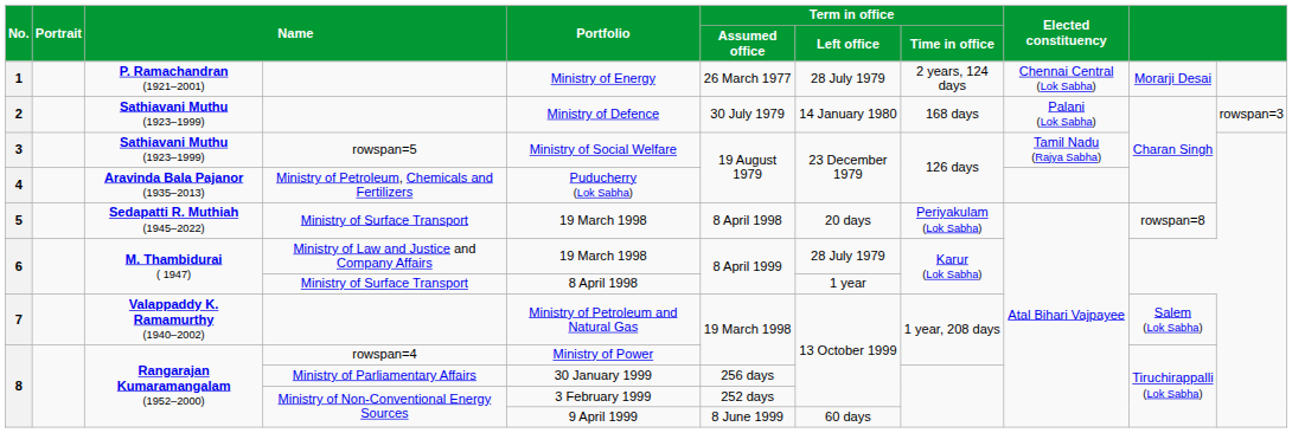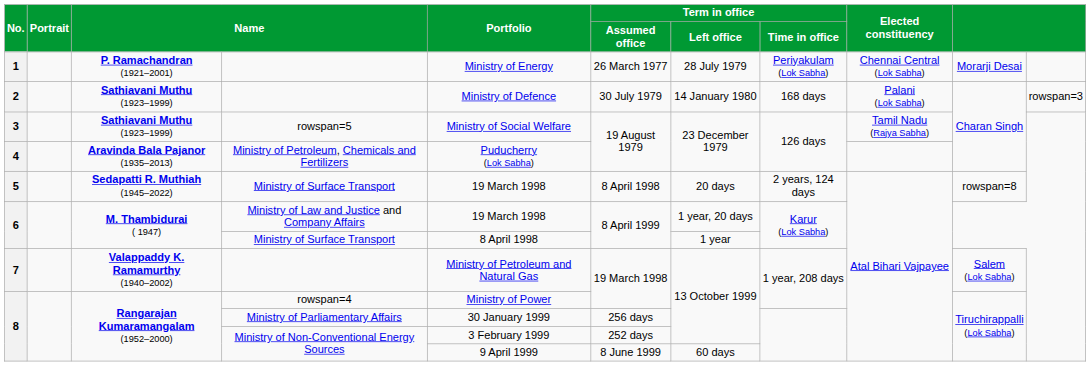1 | Term in office / Time in office: 2 years, 124 days -> Periyakulam (Lok Sabha)
5 | Term in office / Time in office: Periyakulam (Lok Sabha) -> 2 years, 124 days
6 / Ministry of Law and Justice and Company Affairs | Term in office / Left office: 28 July 1979 -> 1 year, 20 days
